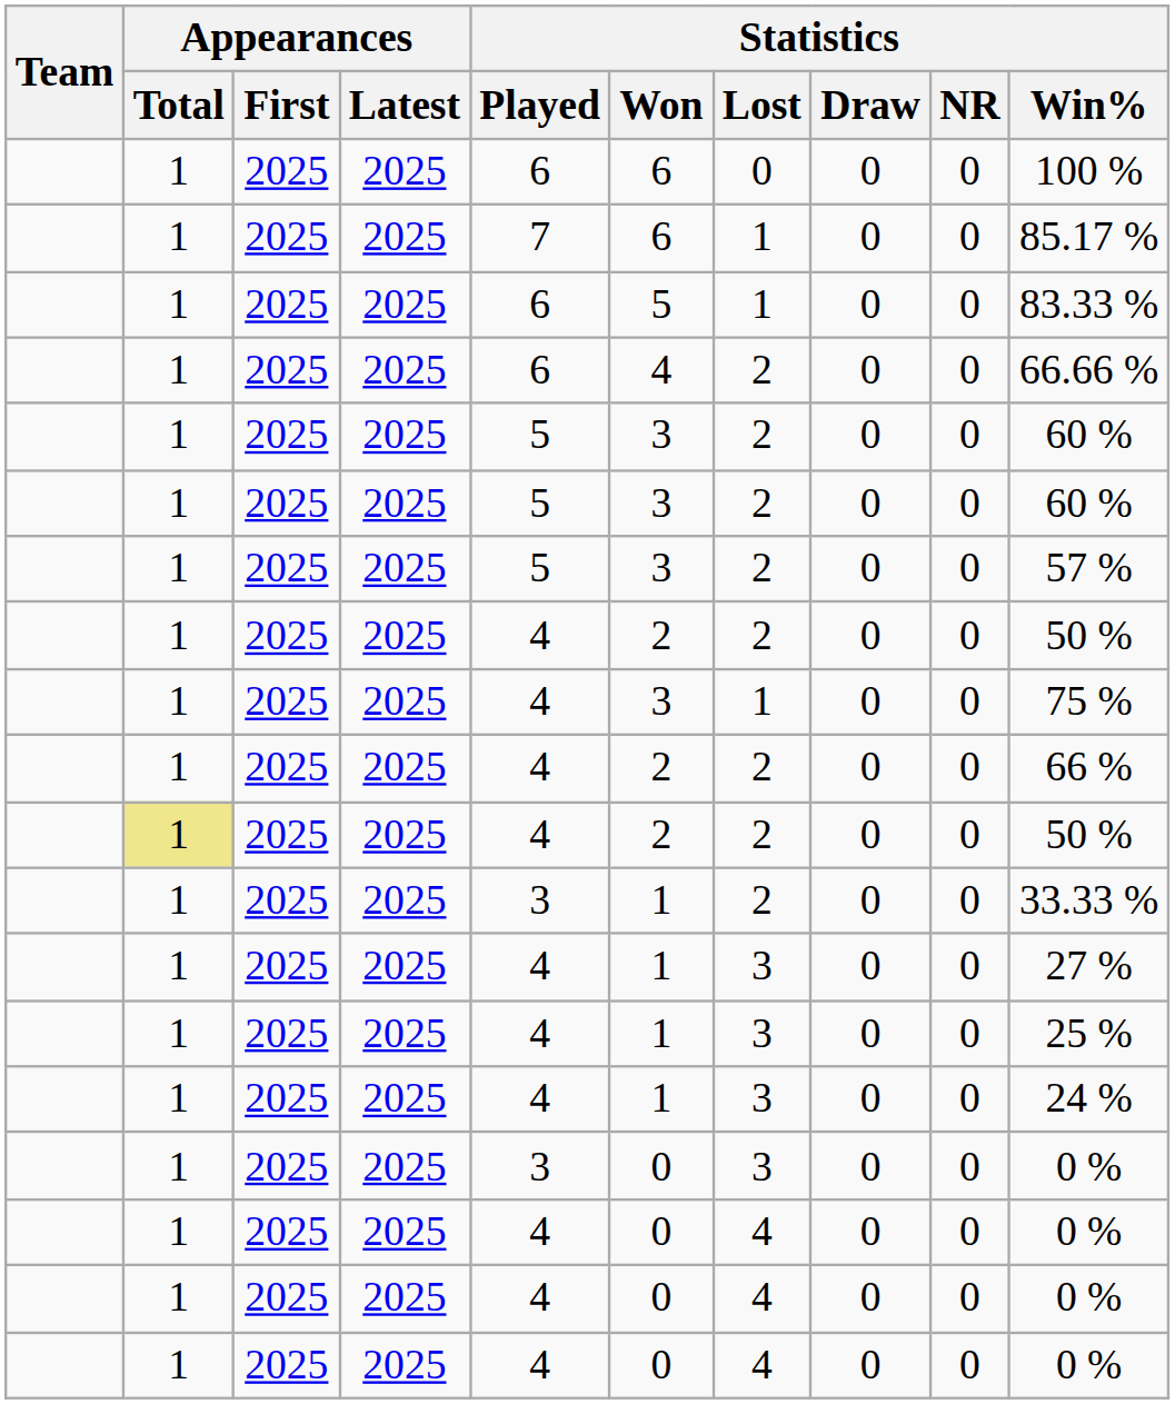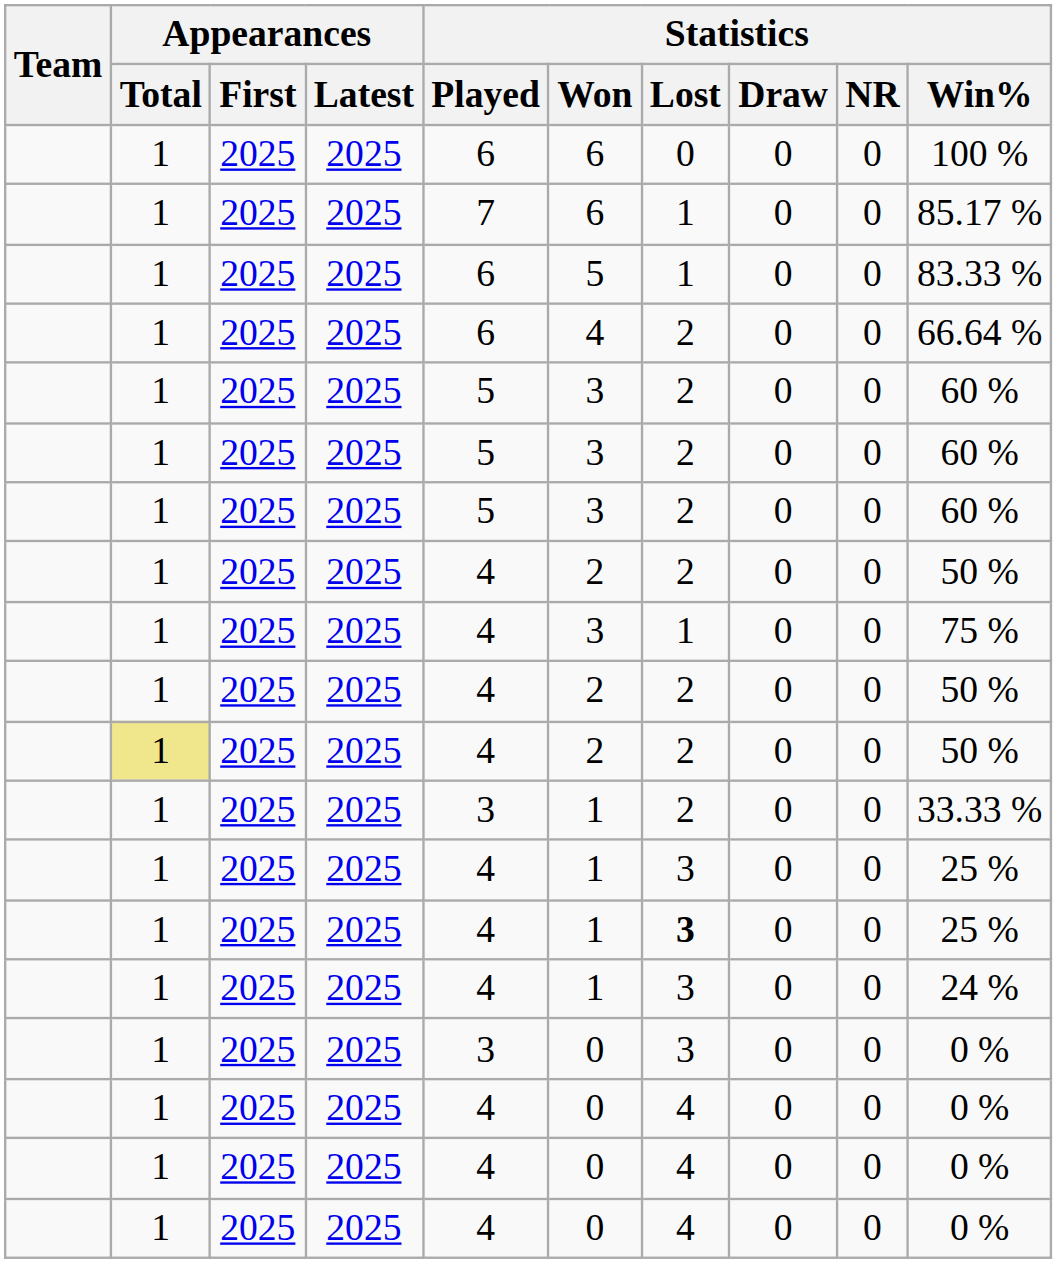row 6 | Statistics / Win%: 66.66 % -> 66.64 %
row 9 | Statistics / Win%: 57 % -> 60 %
row 12 | Statistics / Win%: 66 % -> 50 %
row 15 | Statistics / Win%: 27 % -> 25 %
row 16 | Statistics / Lost: normal -> bold
